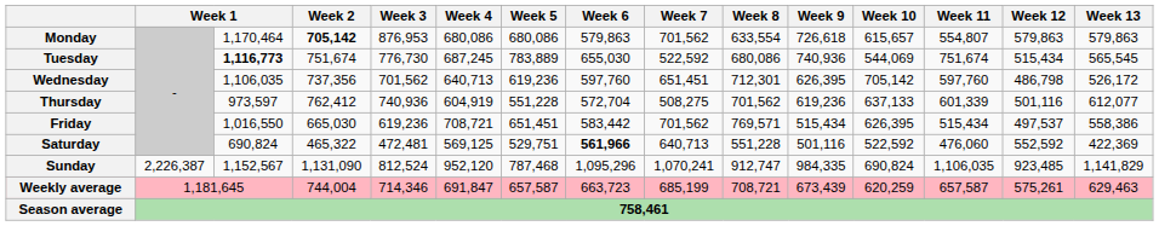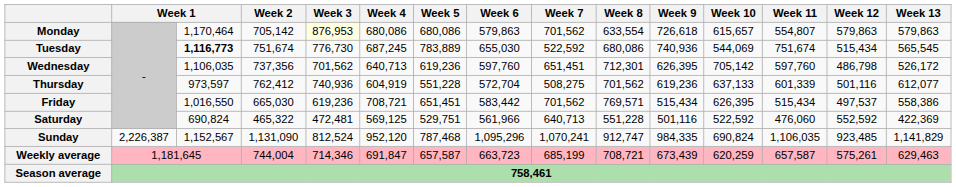Monday | Week 2: bold -> normal
Monday | Week 3: no background -> lightyellow background
Saturday | Week 6: bold -> normal
